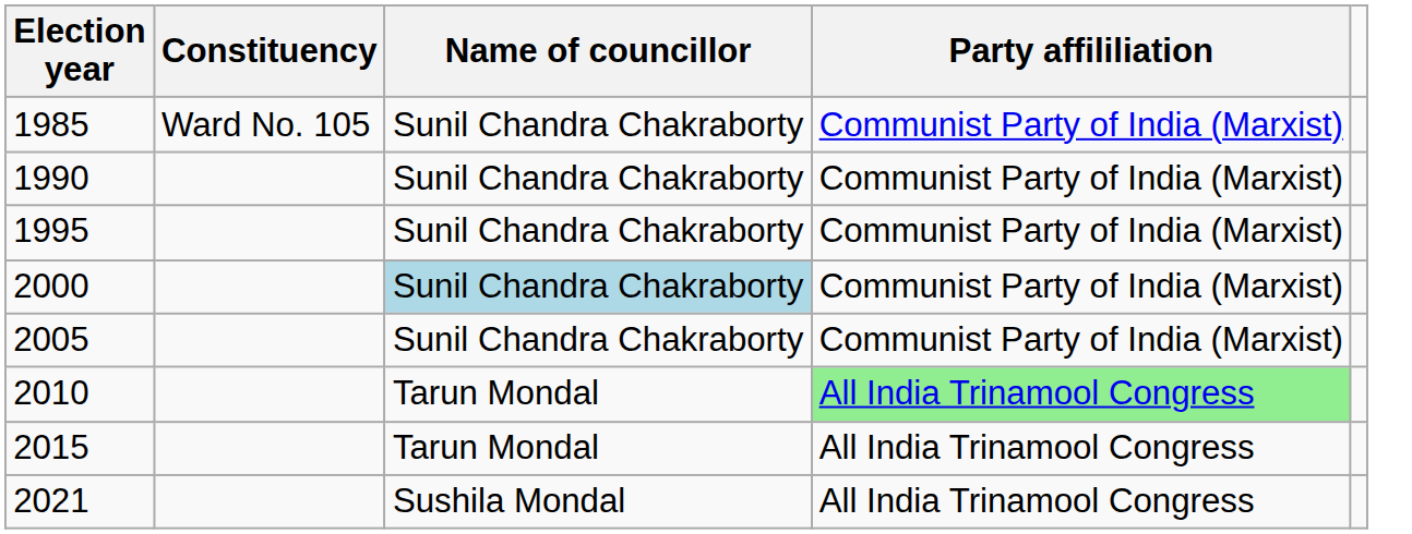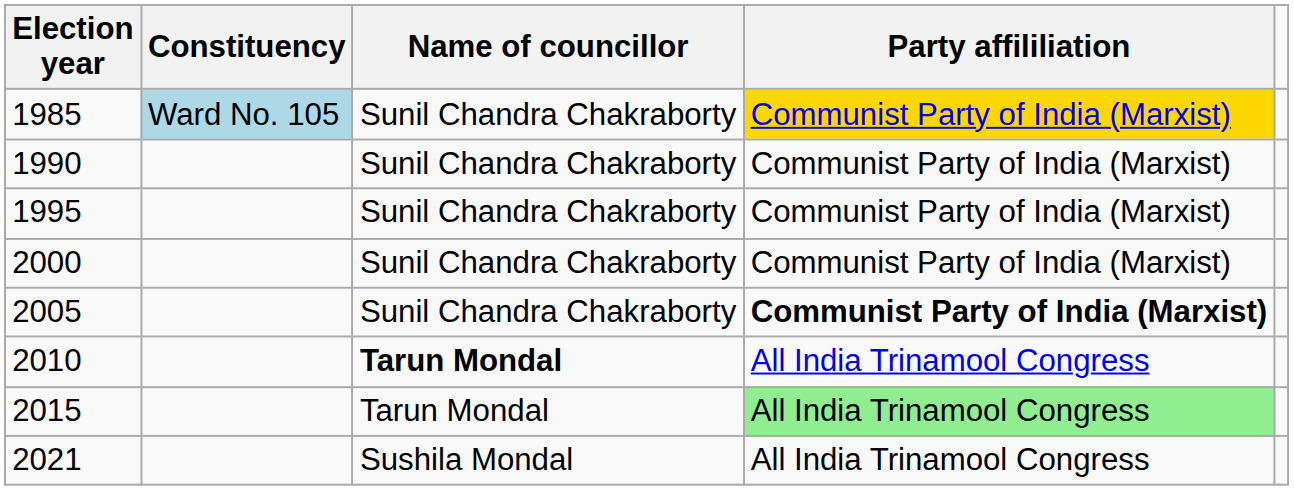1985 | Constituency: no background -> lightblue background
1985 | Party affililiation: no background -> gold background
2000 | Name of councillor: lightblue background -> no background
2005 | Party affililiation: normal -> bold
2010 | Name of councillor: normal -> bold
2010 | Party affililiation: lightgreen background -> no background
2015 | Party affililiation: no background -> lightgreen background
